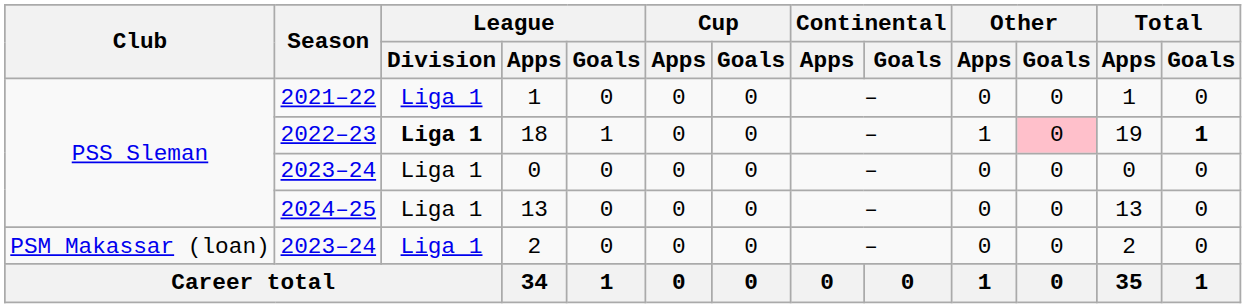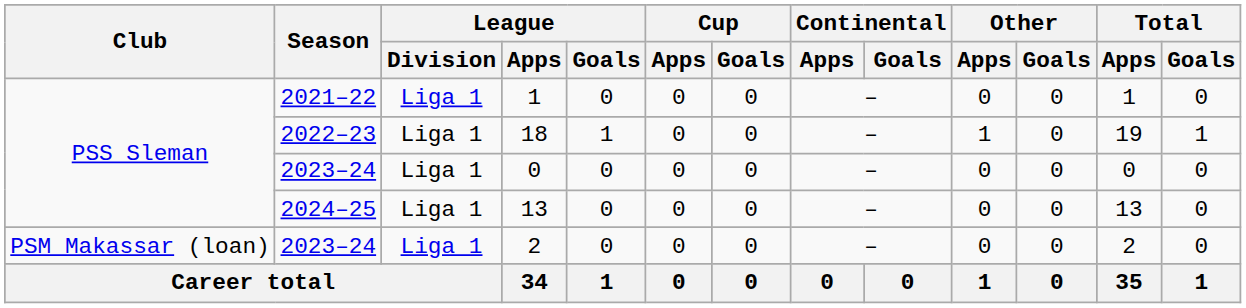18 | League / Division: bold -> normal
18 | Other / Goals: pink background -> no background
18 | Total / Goals: bold -> normal
